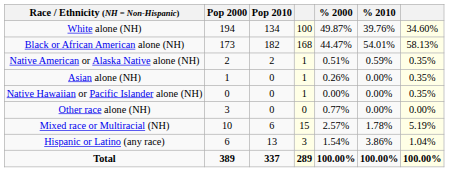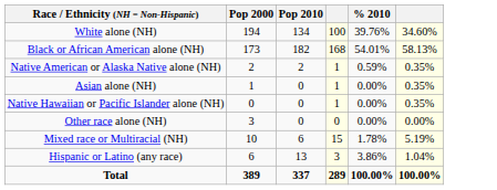- column: % 2000 | 49.87% | 44.47% | 0.51% | 0.26% | 0.00% | 0.77% | 2.57% | 1.54% | 100.00%
